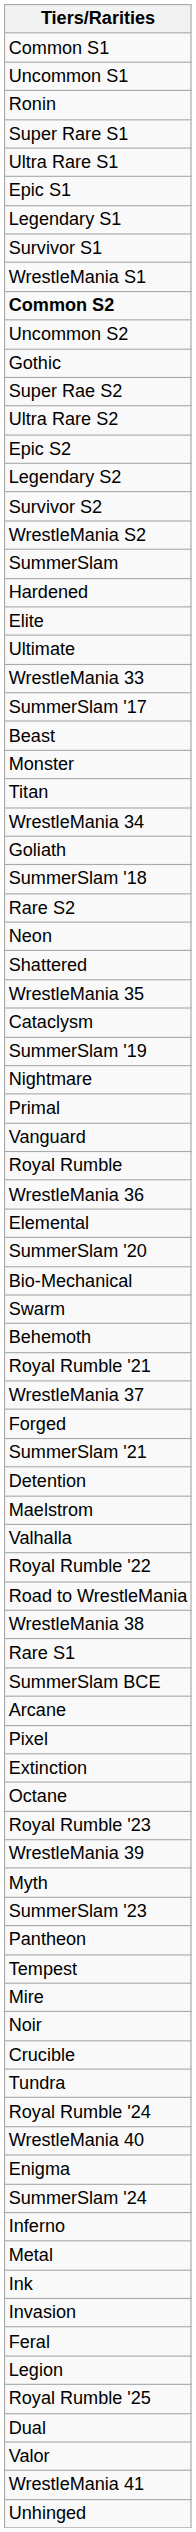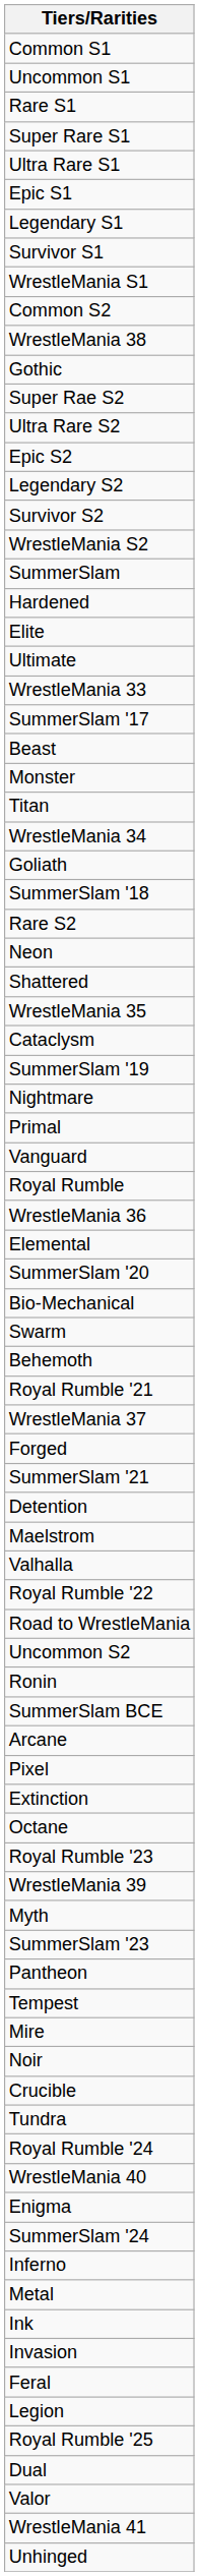row 4 | column 1: Ronin -> Rare S1
row 11 | column 1: bold -> normal
row 12 | column 1: Uncommon S2 -> WrestleMania 38
row 57 | column 1: WrestleMania 38 -> Uncommon S2
row 58 | column 1: Rare S1 -> Ronin
